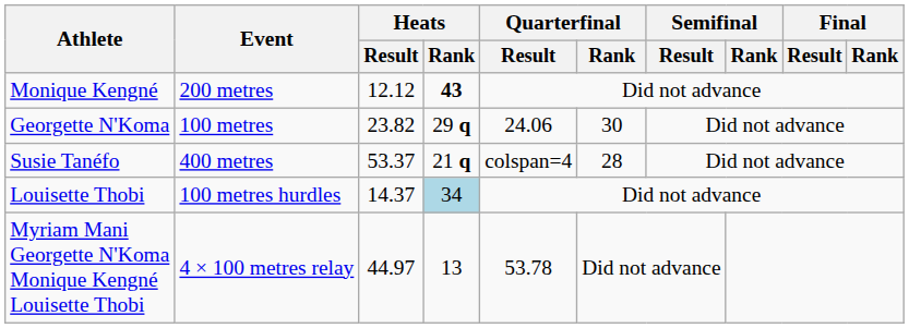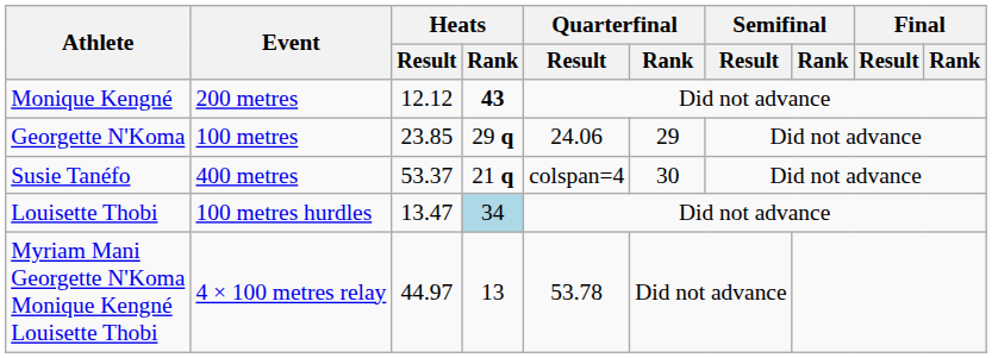Georgette N'Koma | Heats / Result: 23.82 -> 23.85
Georgette N'Koma | Quarterfinal / Rank: 30 -> 29
Susie Tanéfo | Quarterfinal / Rank: 28 -> 30
Louisette Thobi | Heats / Result: 14.37 -> 13.47
